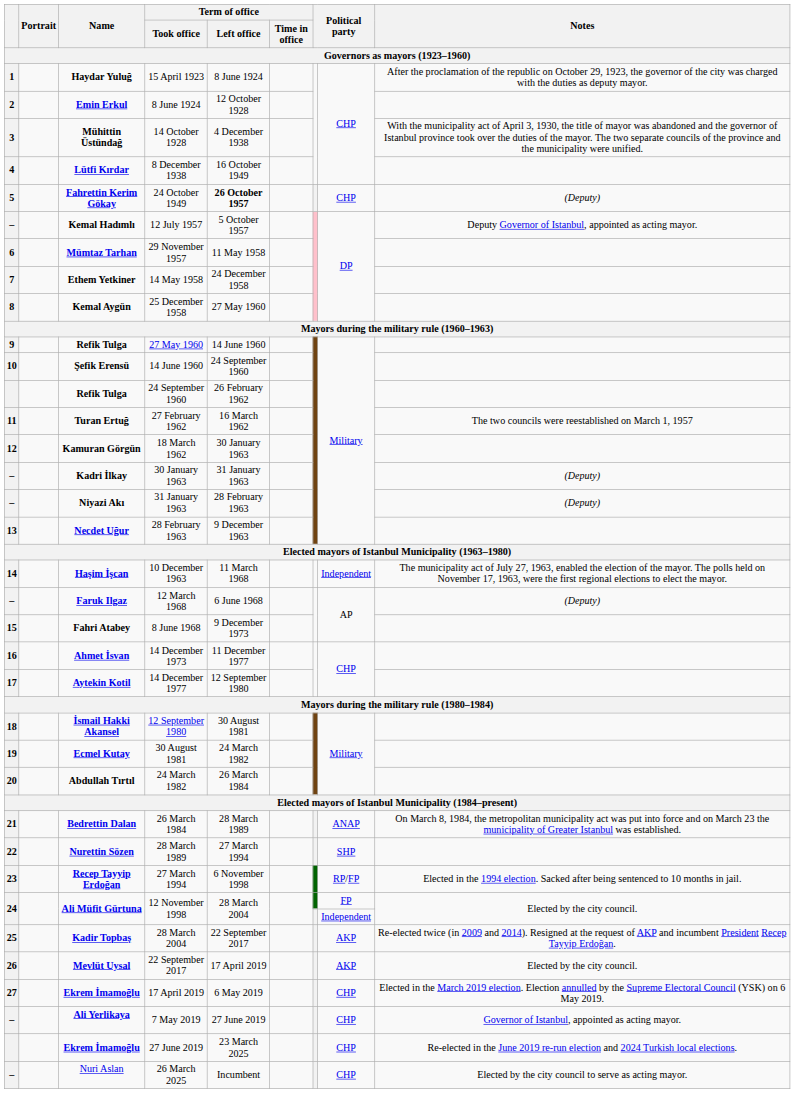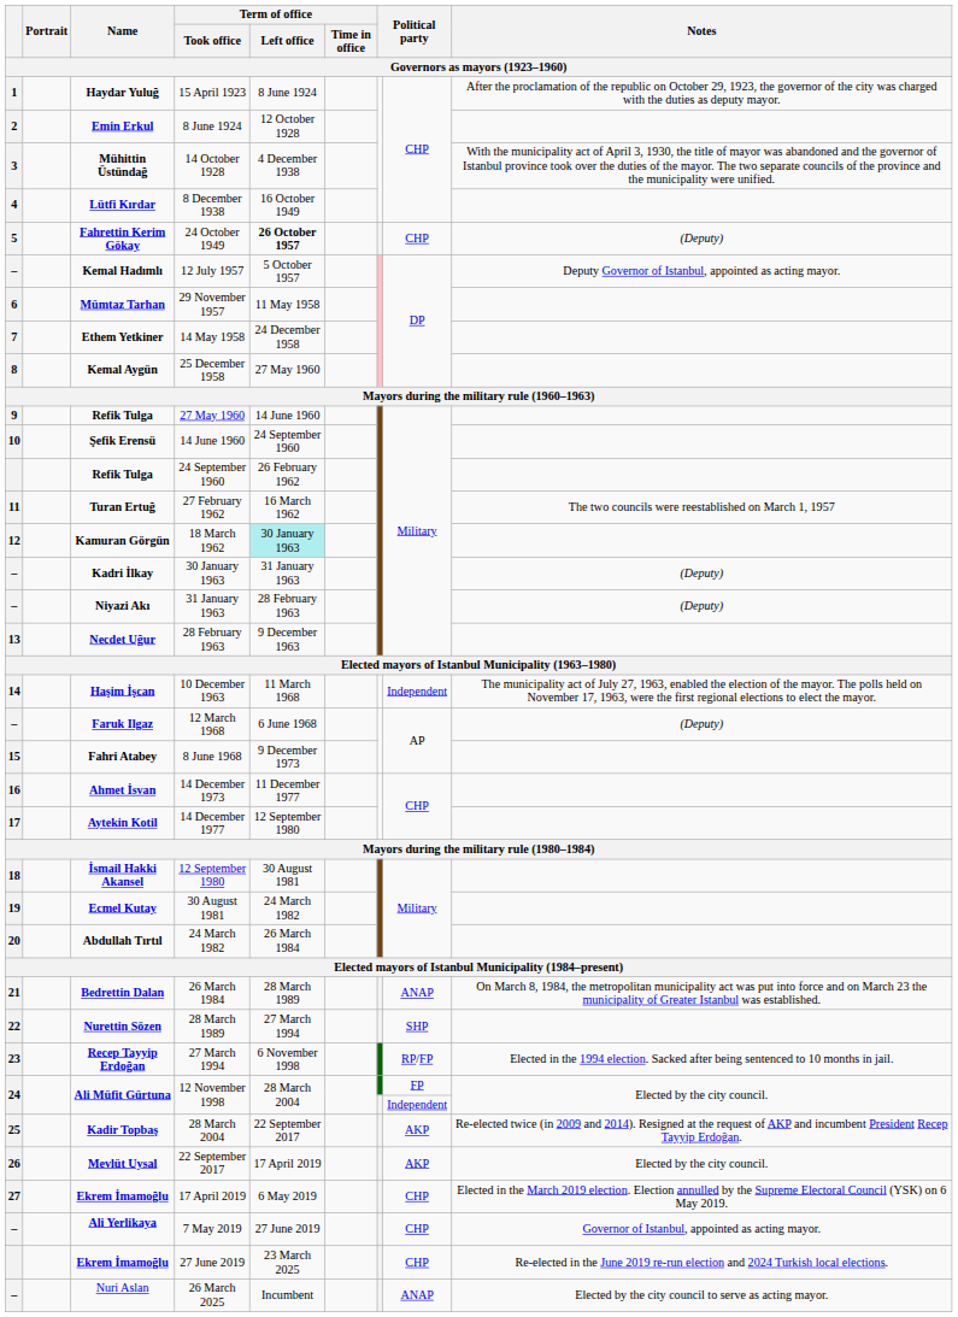18 March 1962 | Term of office / Left office: no background -> paleturquoise background
26 March 2025 | column 8: CHP -> ANAP
